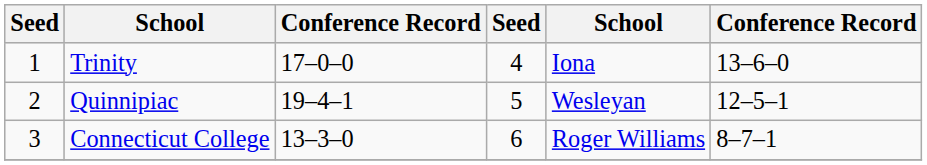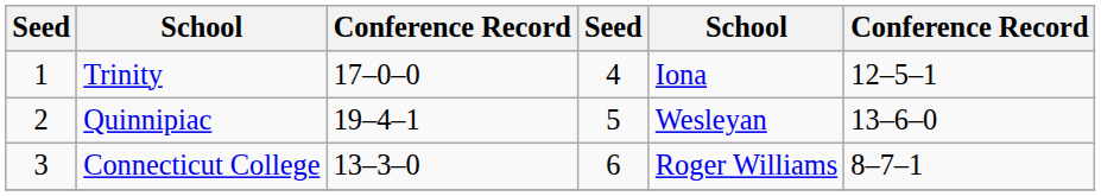Trinity | column 6: 13–6–0 -> 12–5–1
Quinnipiac | column 6: 12–5–1 -> 13–6–0
